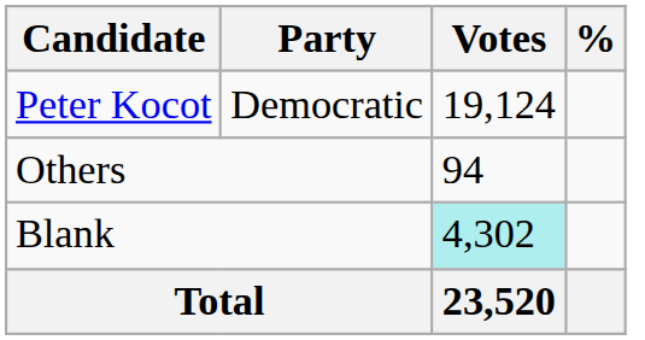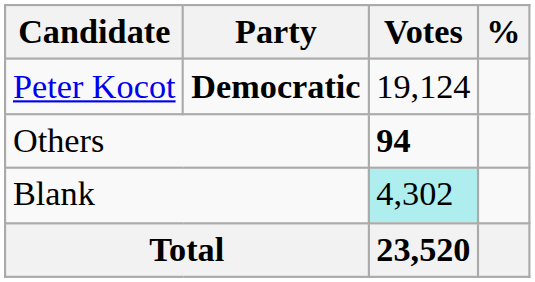Peter Kocot | Party: normal -> bold
Others | Votes: normal -> bold
